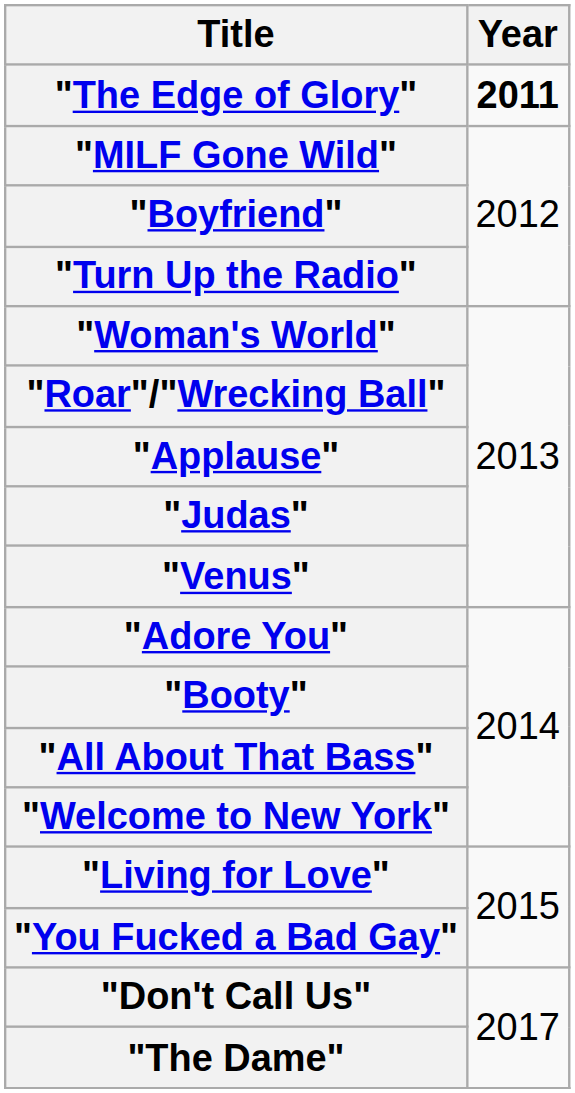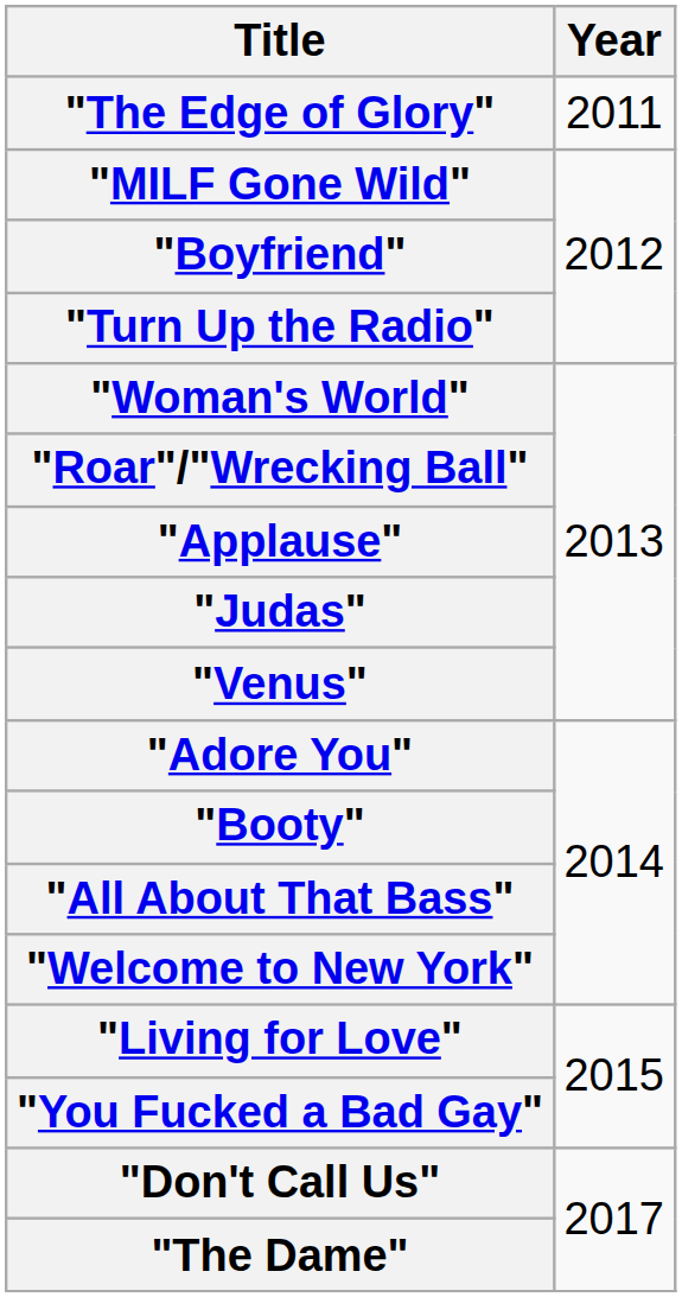"The Edge of Glory" | Year: bold -> normal
